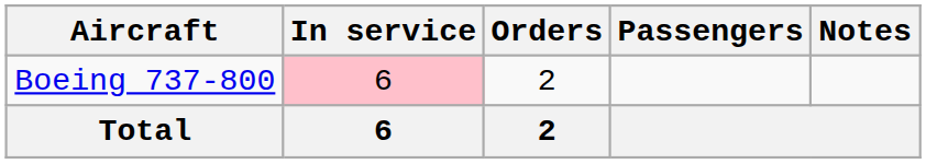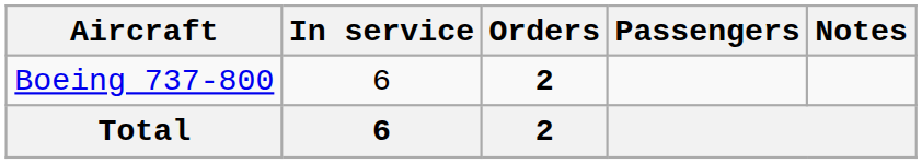Boeing 737-800 | In service: pink background -> no background
Boeing 737-800 | Orders: normal -> bold
